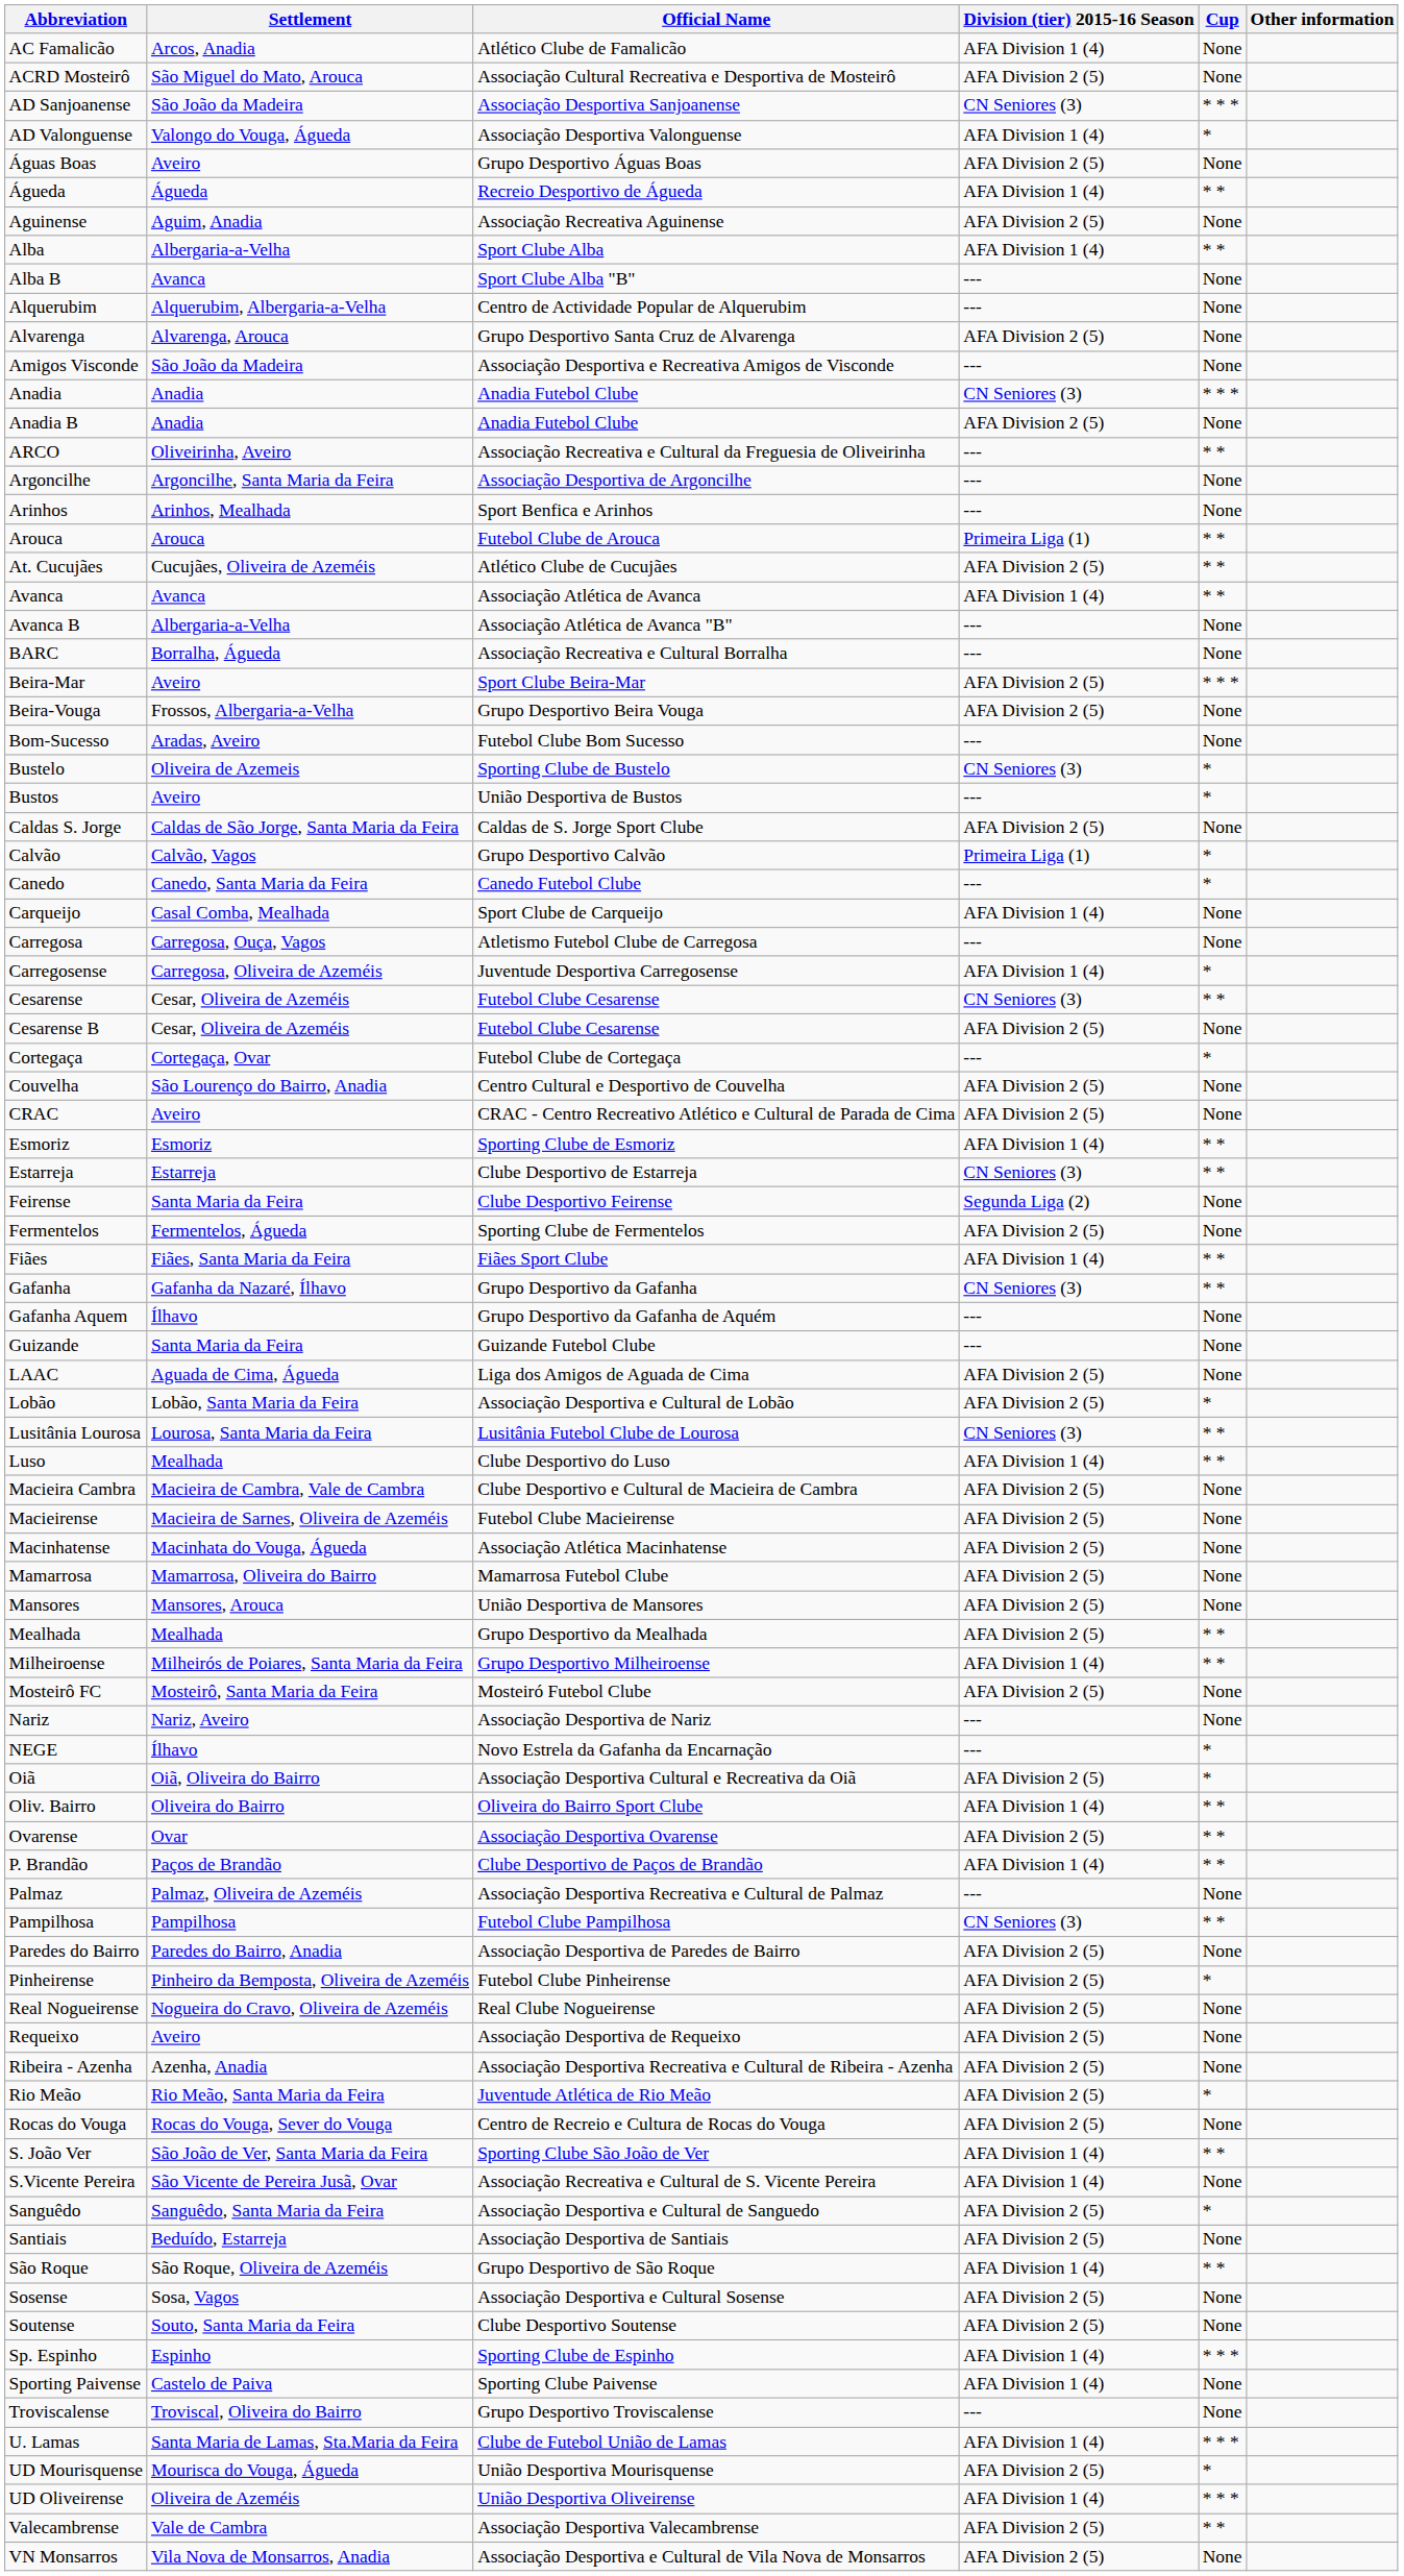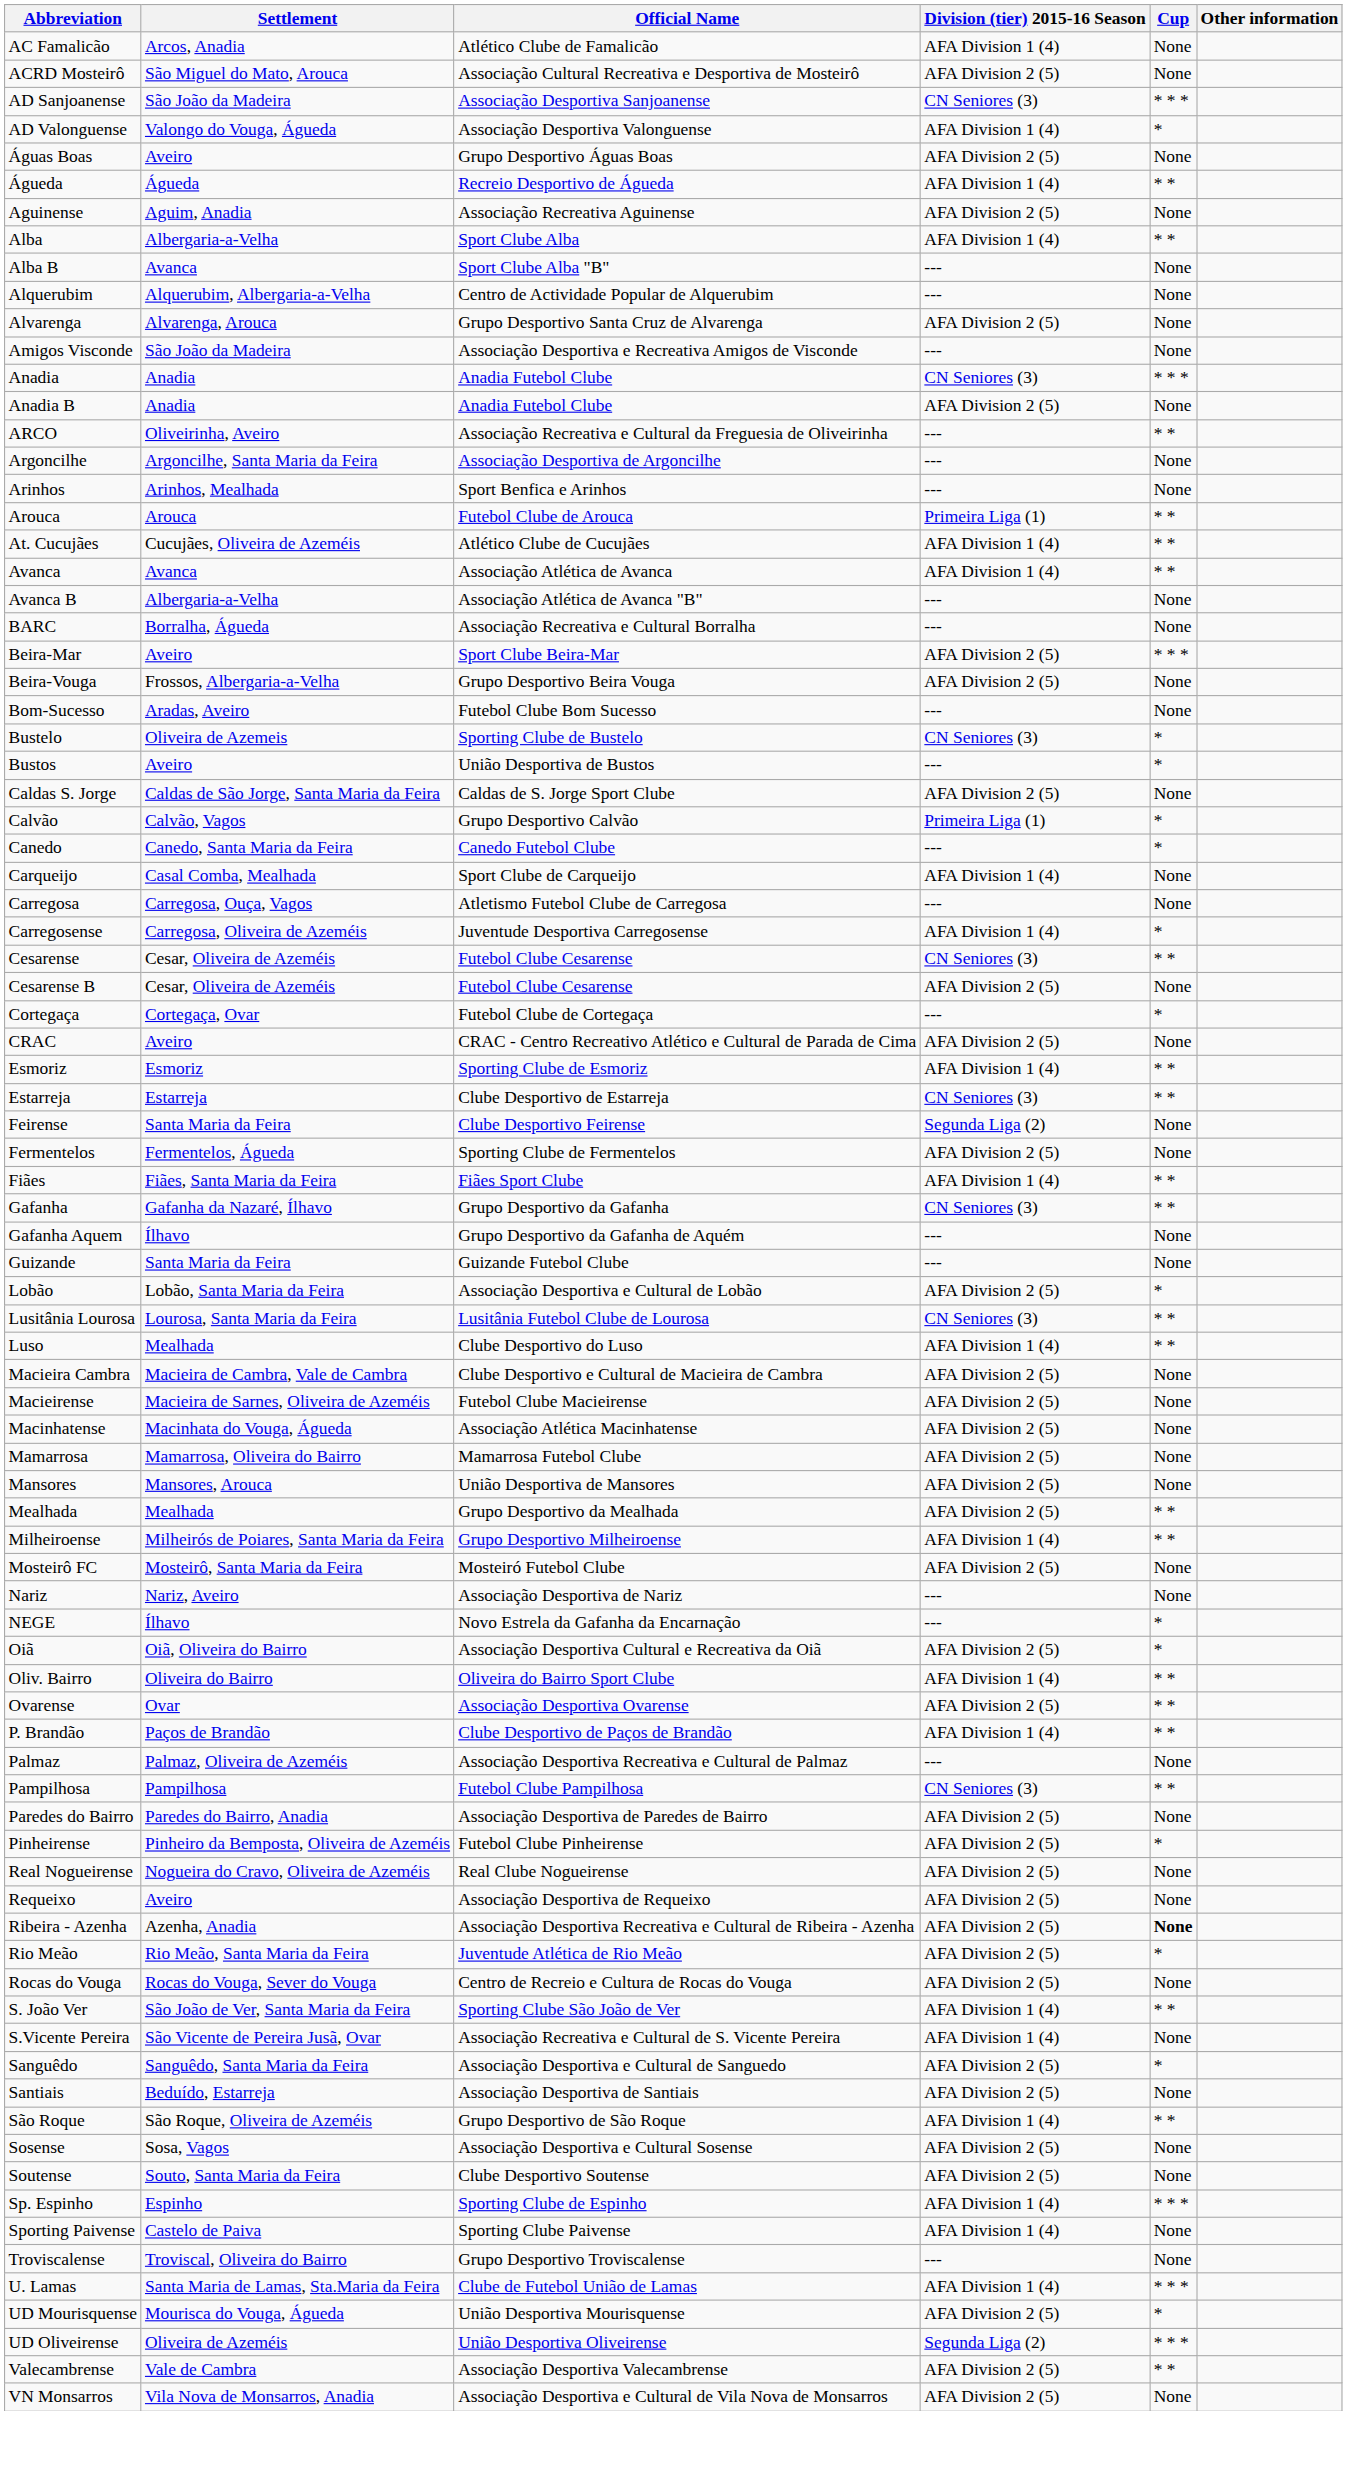At. Cucujães | Division (tier) 2015-16 Season: AFA Division 2 (5) -> AFA Division 1 (4)
- row: Couvelha | São Lourenço do Bairro, Anadia | Centro Cultural e Desportivo de Couvelha | AFA Division 2 (5) | None
- row: LAAC | Aguada de Cima, Águeda | Liga dos Amigos de Aguada de Cima | AFA Division 2 (5) | None
Ribeira - Azenha | Cup: normal -> bold
UD Oliveirense | Division (tier) 2015-16 Season: AFA Division 1 (4) -> Segunda Liga (2)
